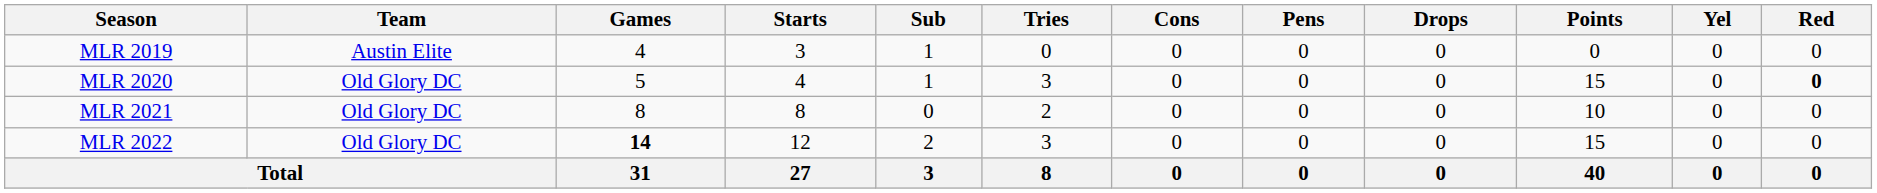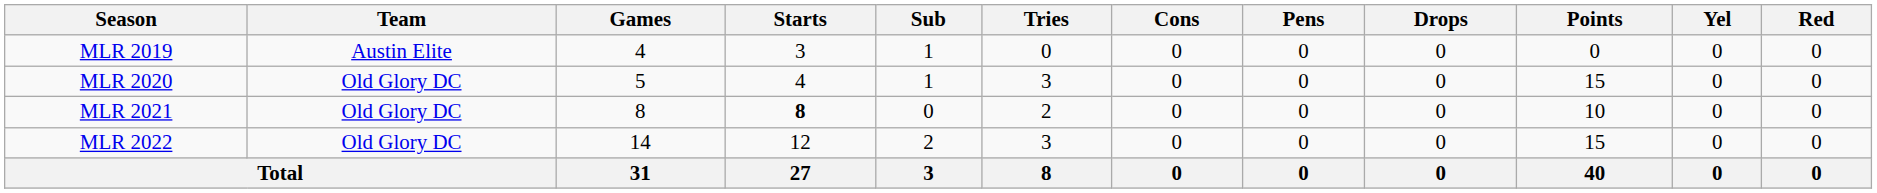MLR 2020 | Red: bold -> normal
MLR 2021 | Starts: normal -> bold
MLR 2022 | Games: bold -> normal
